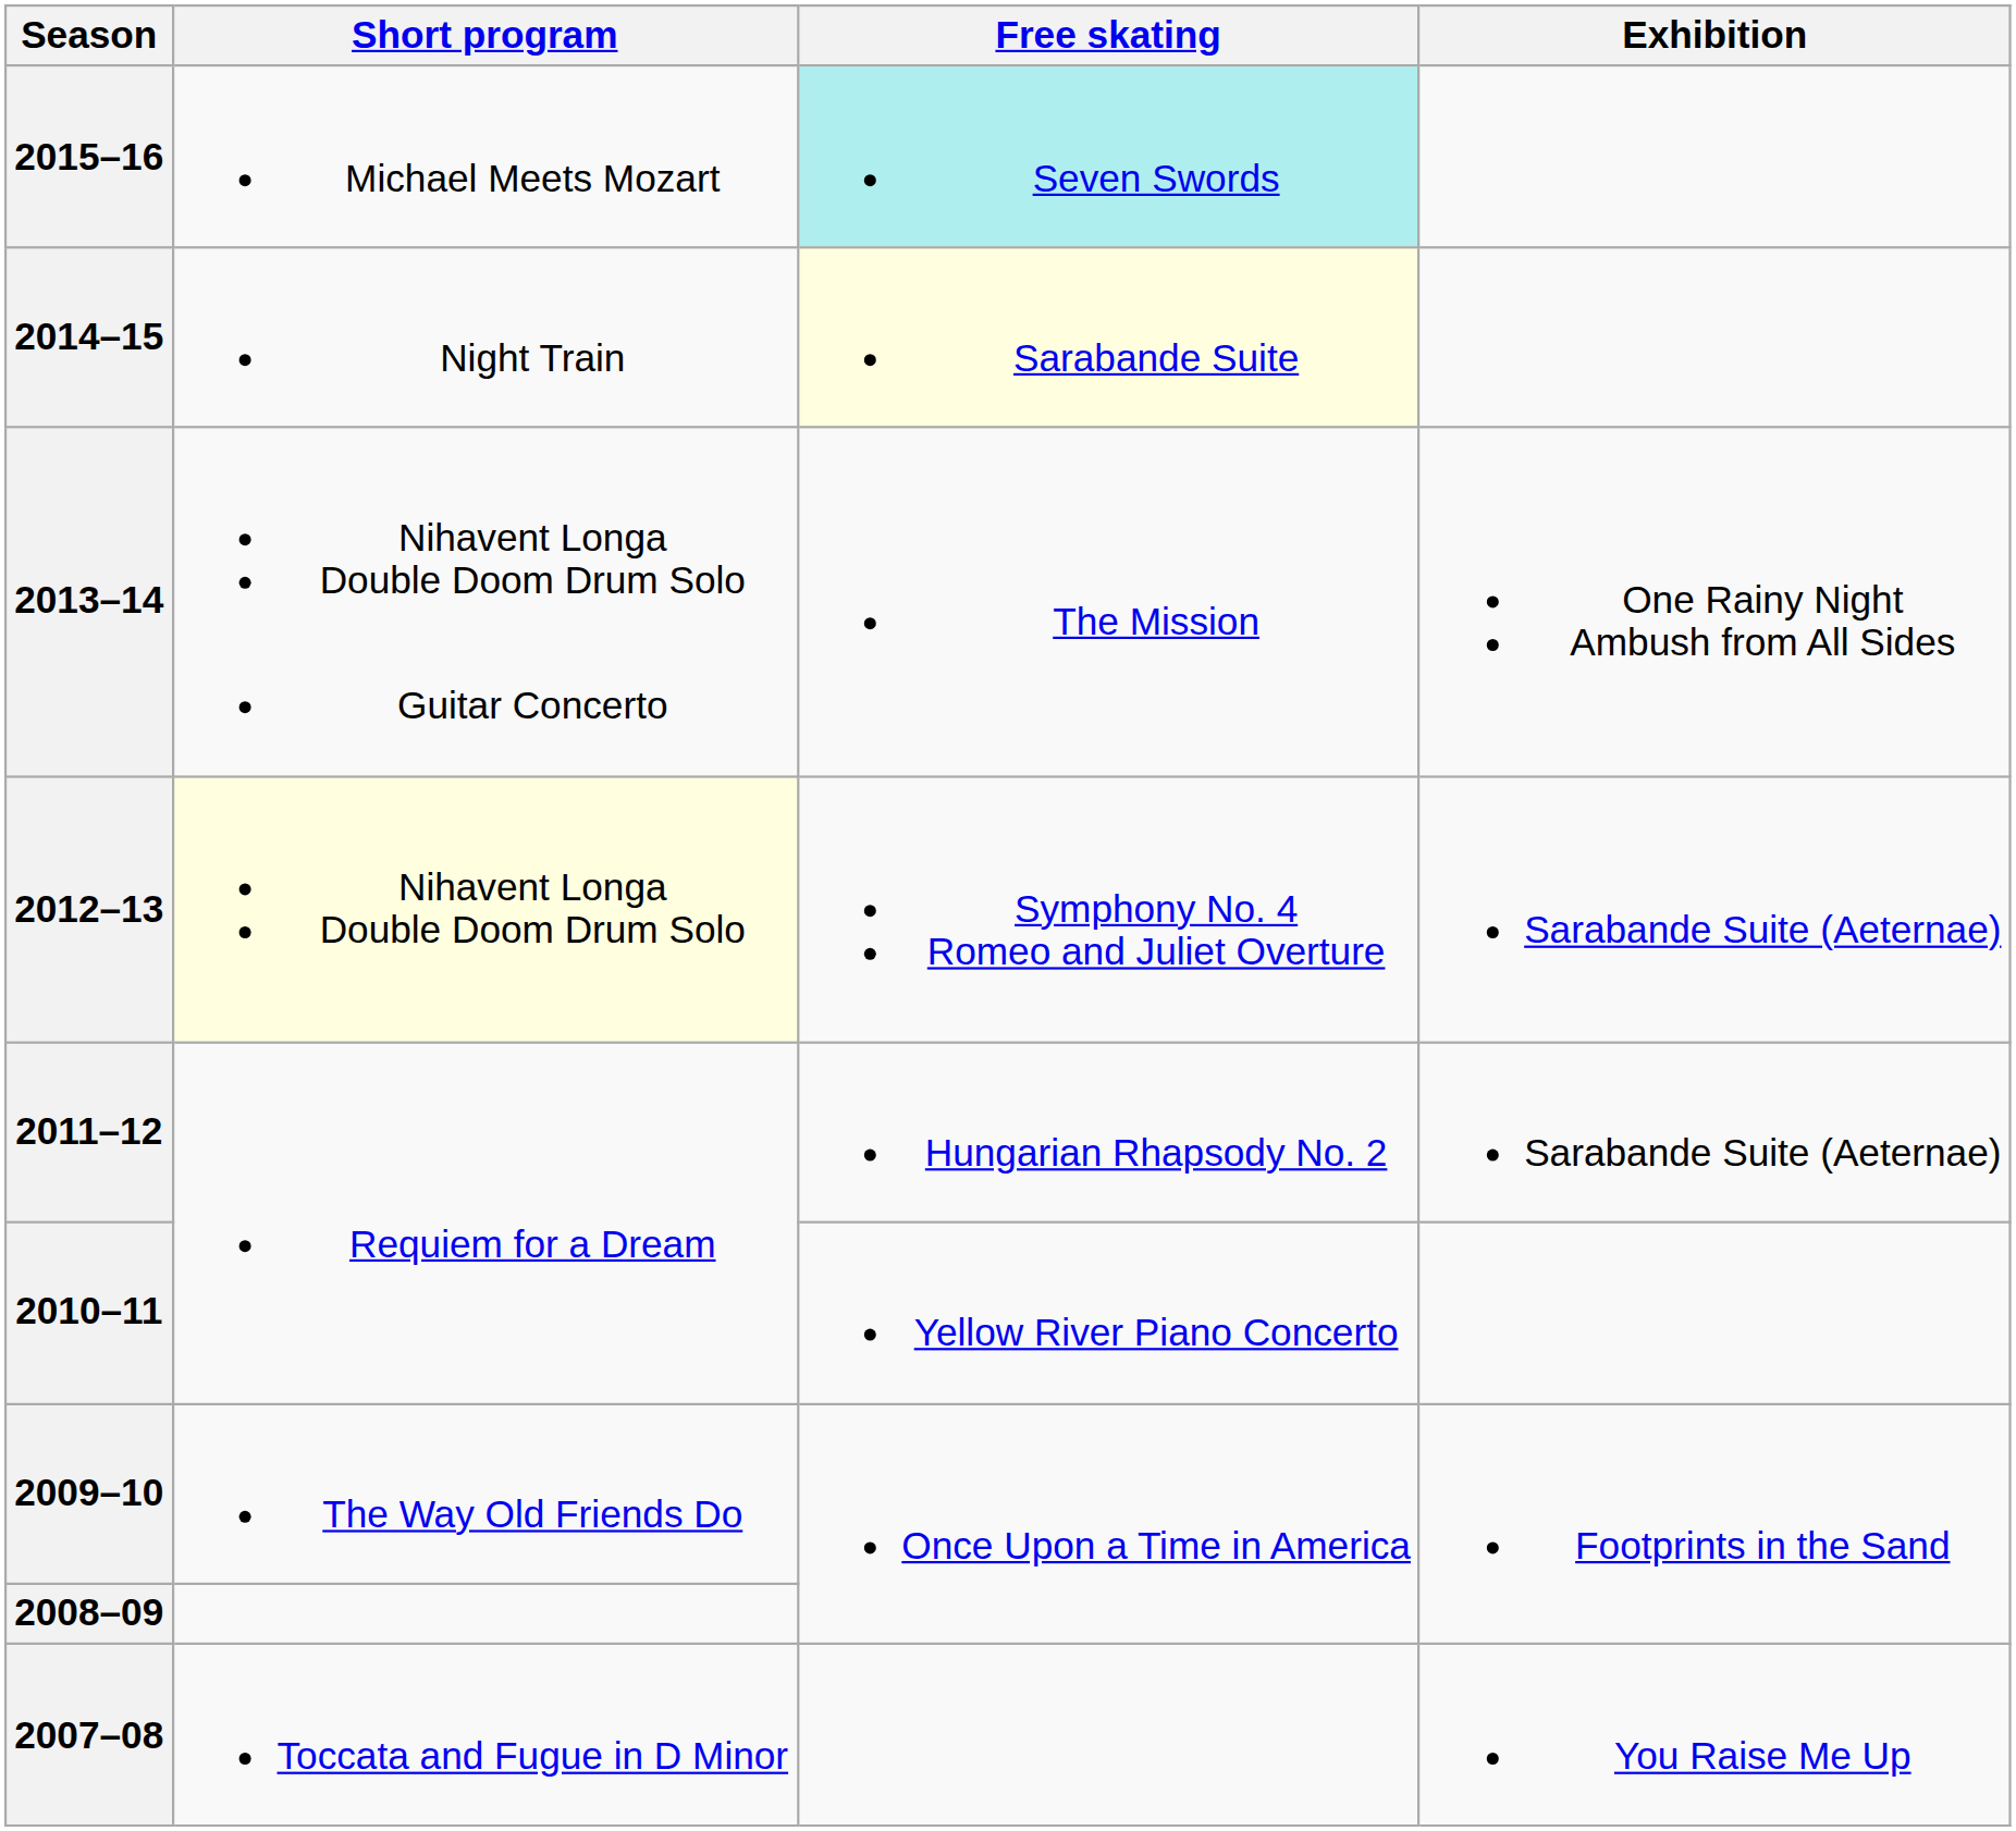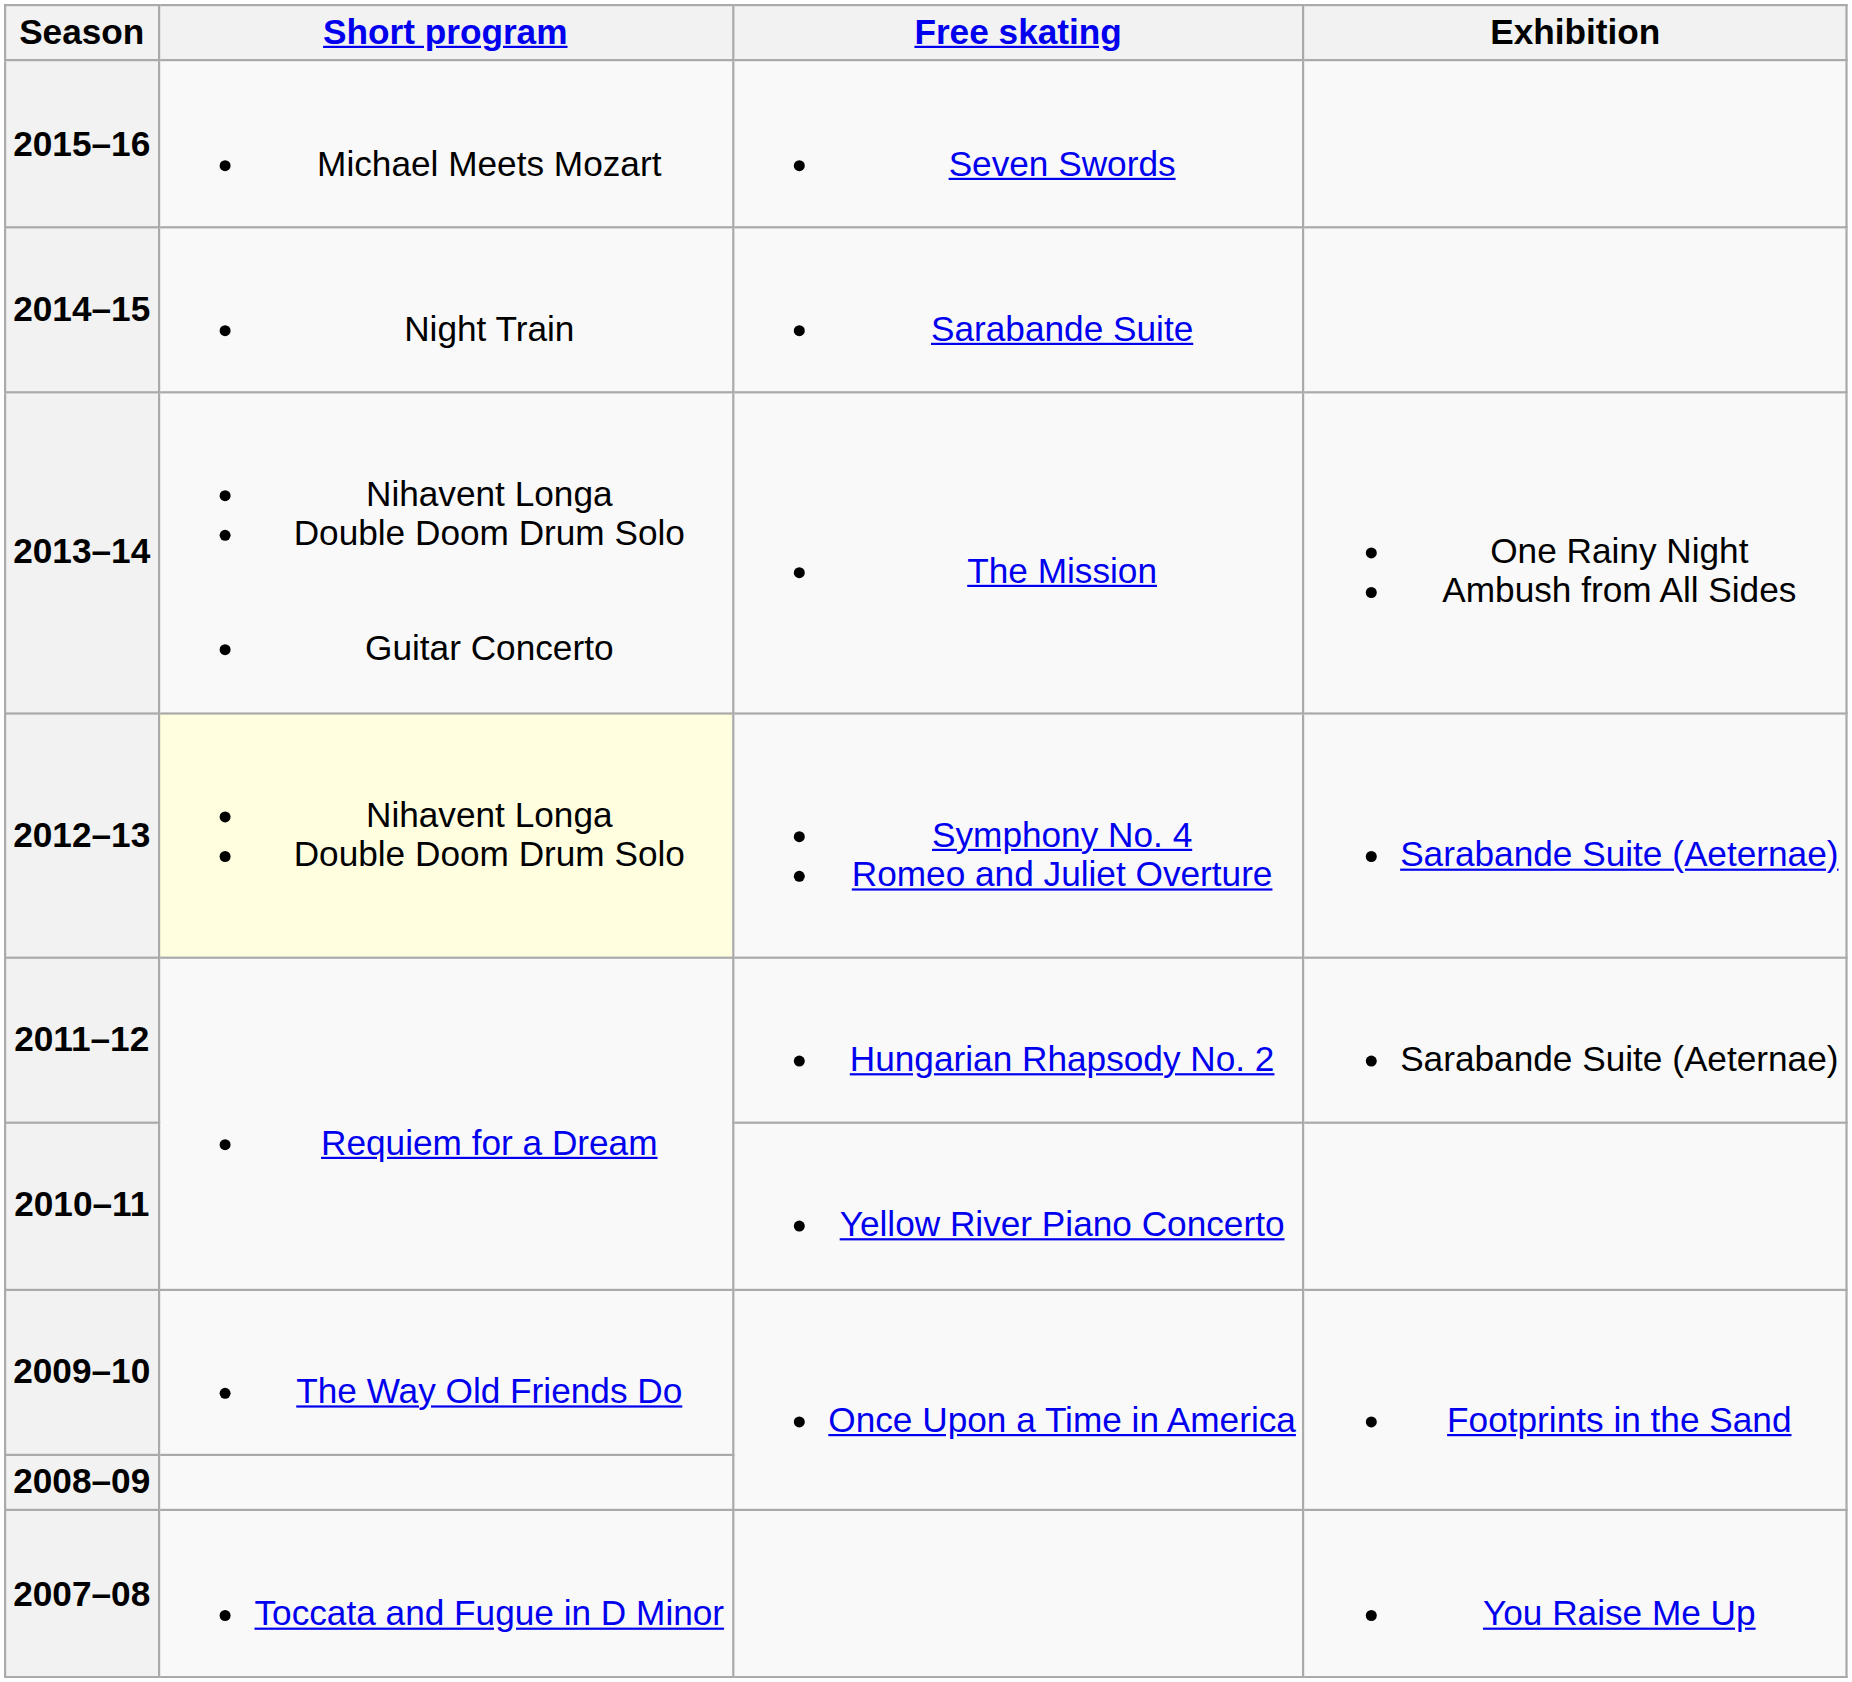2015–16 | Free skating: paleturquoise background -> no background
2014–15 | Free skating: lightyellow background -> no background
